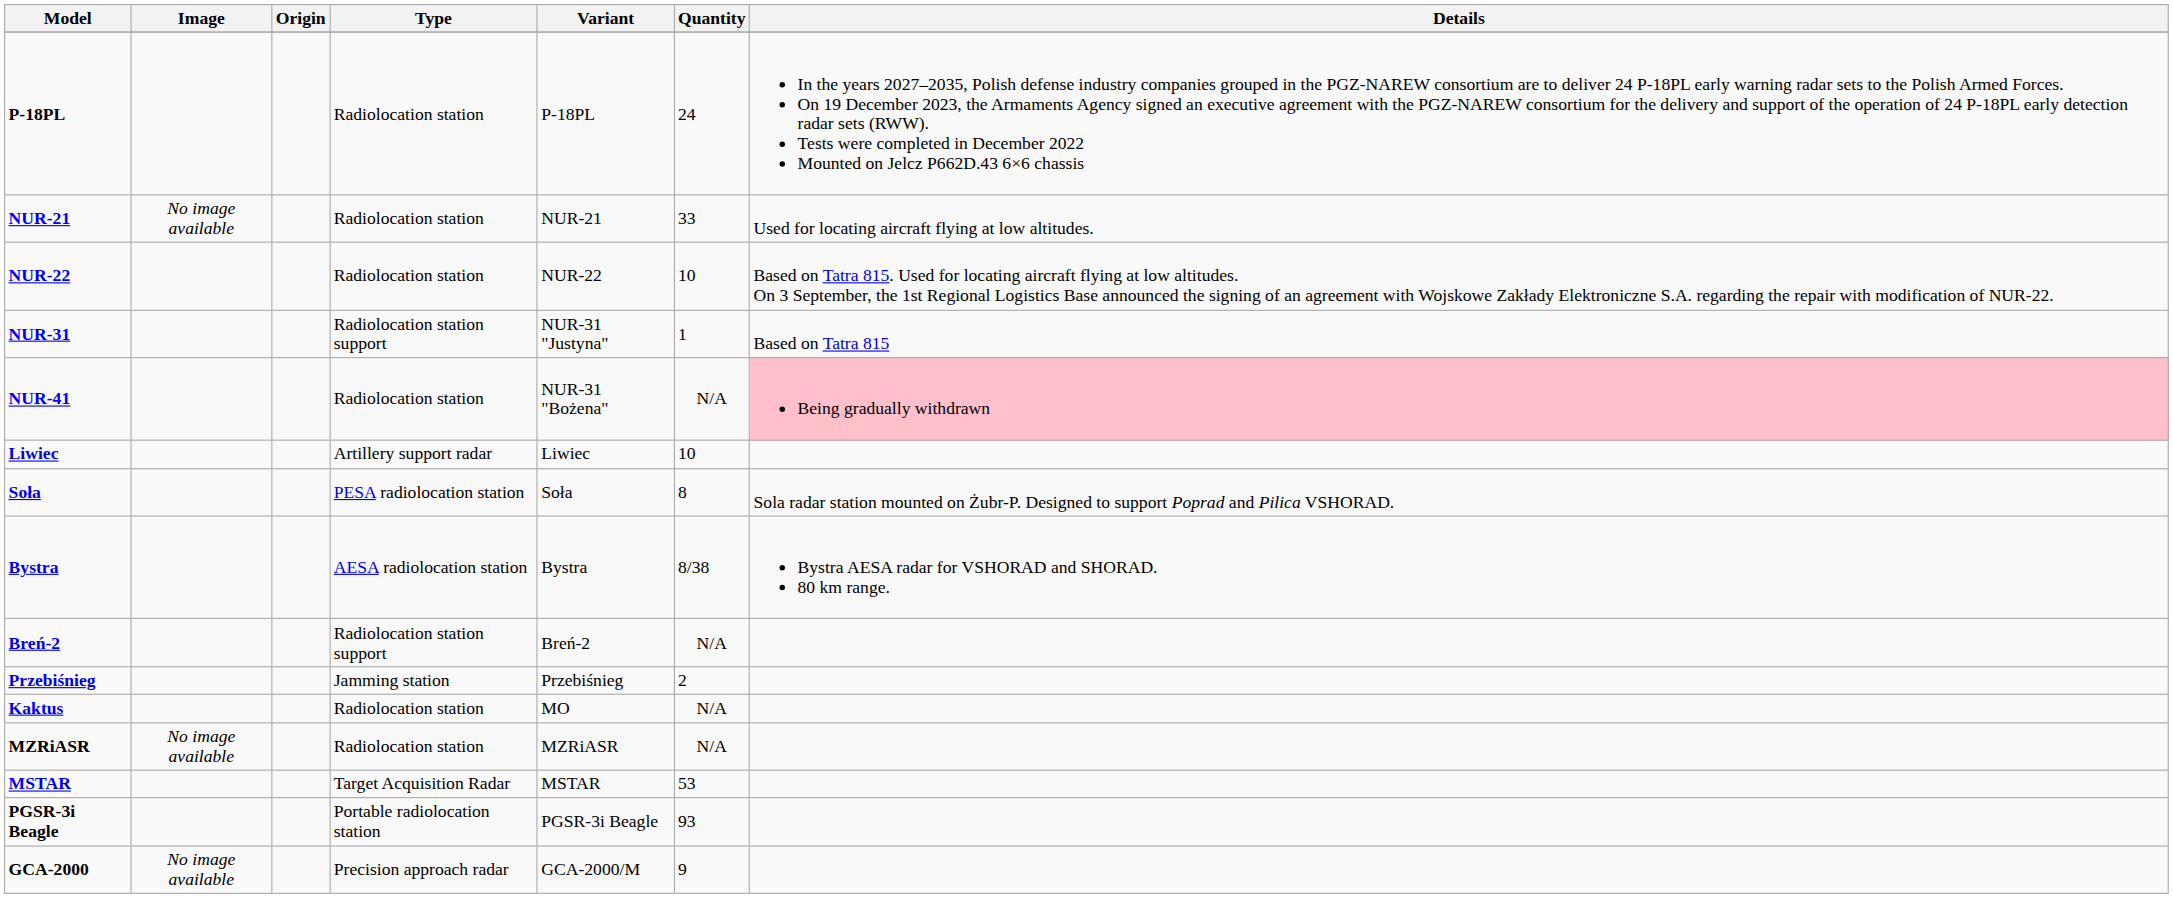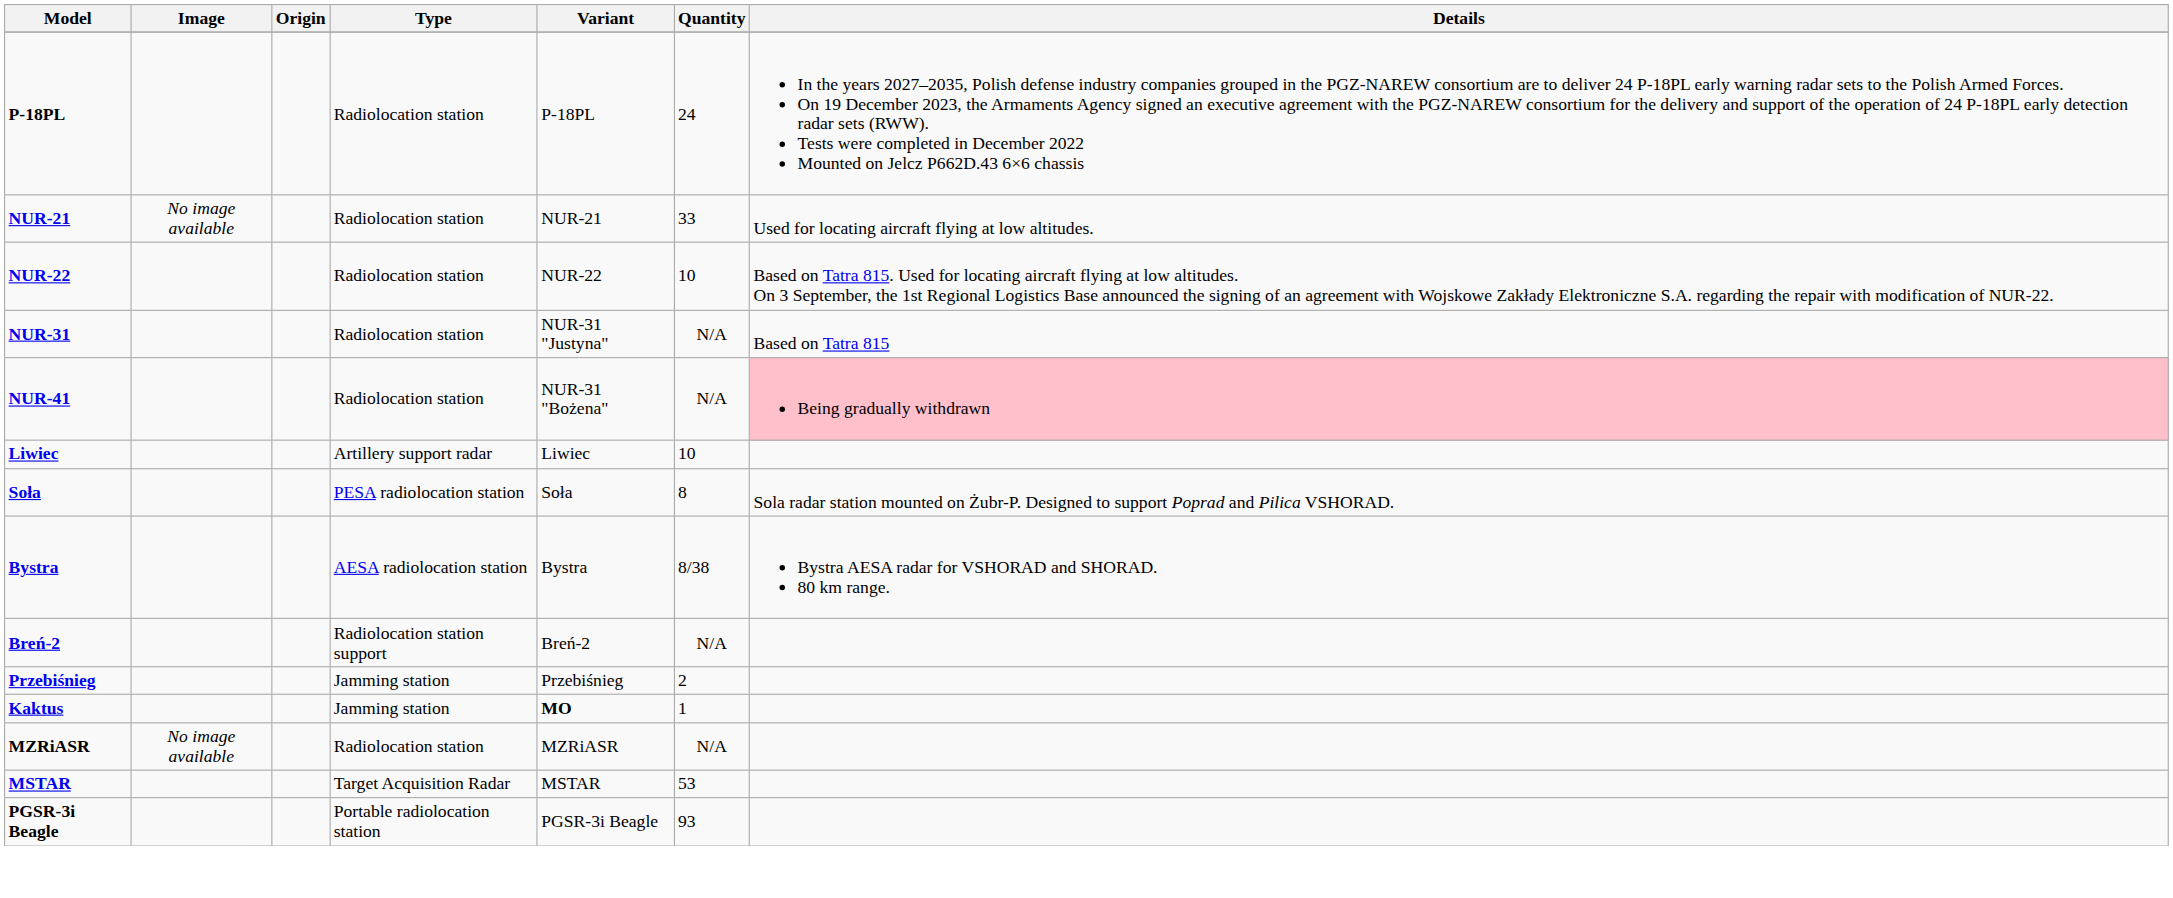NUR-31 | Type: Radiolocation station support -> Radiolocation station
NUR-31 | Quantity: 1 -> N/A
Kaktus | Type: Radiolocation station -> Jamming station
Kaktus | Variant: normal -> bold
Kaktus | Quantity: N/A -> 1
- row: GCA-2000 | No image available | Precision approach radar | GCA-2000/M | 9
